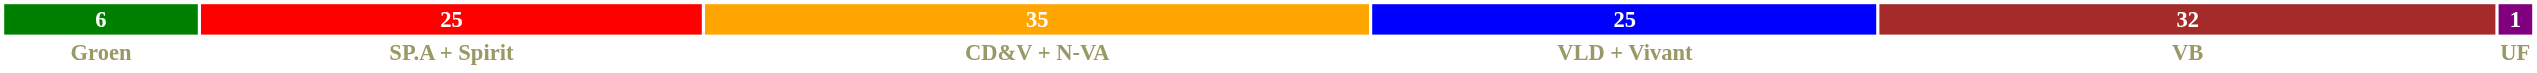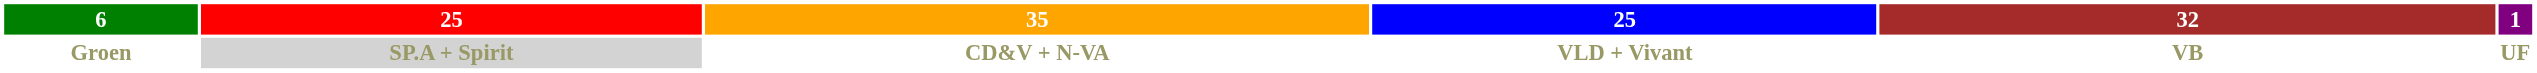Groen | column 2: no background -> lightgrey background
